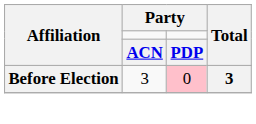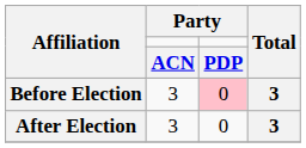+ row: After Election | 3 | 0 | 3
